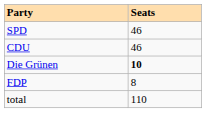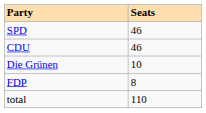Die Grünen | Seats: bold -> normal
